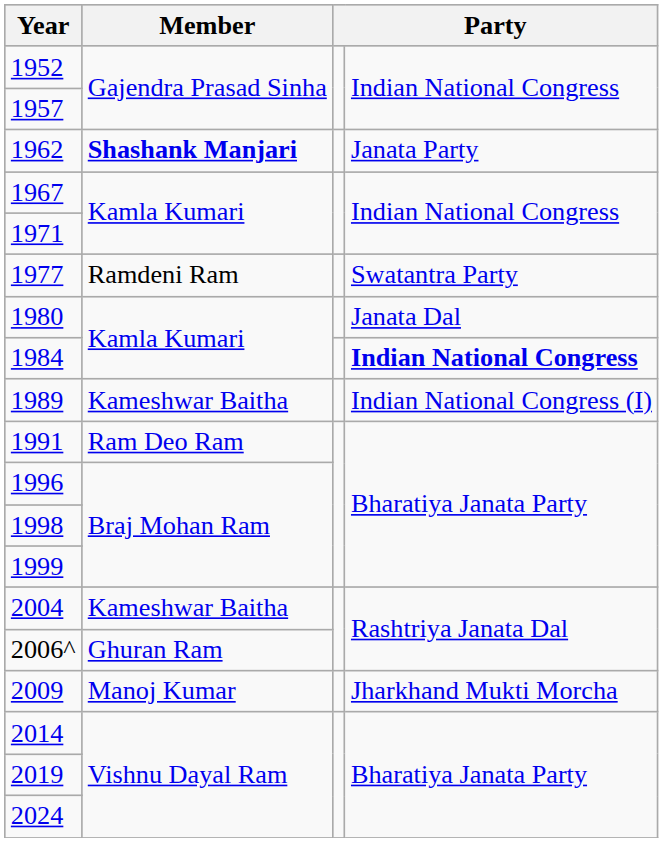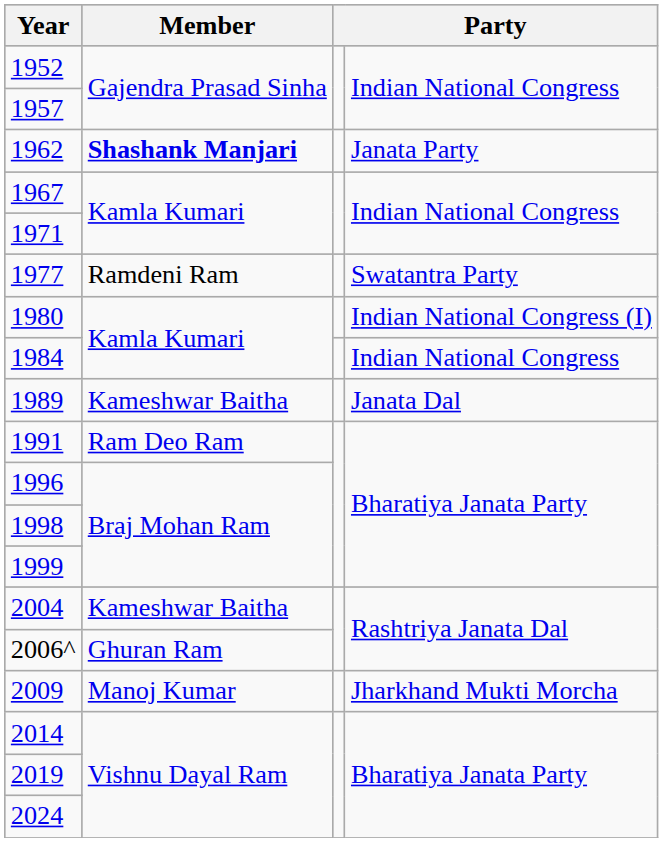1980 | column 4: Janata Dal -> Indian National Congress (I)
1984 | column 4: bold -> normal
1989 | column 4: Indian National Congress (I) -> Janata Dal
